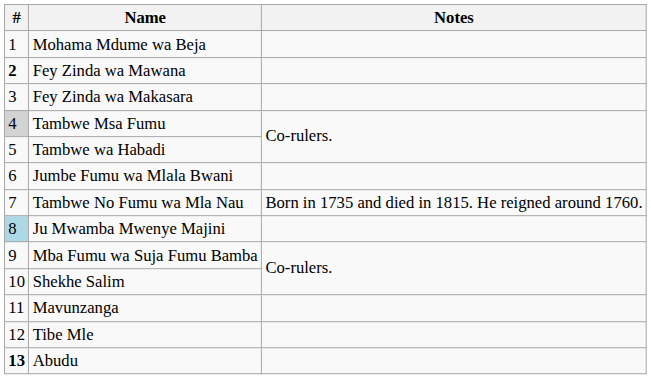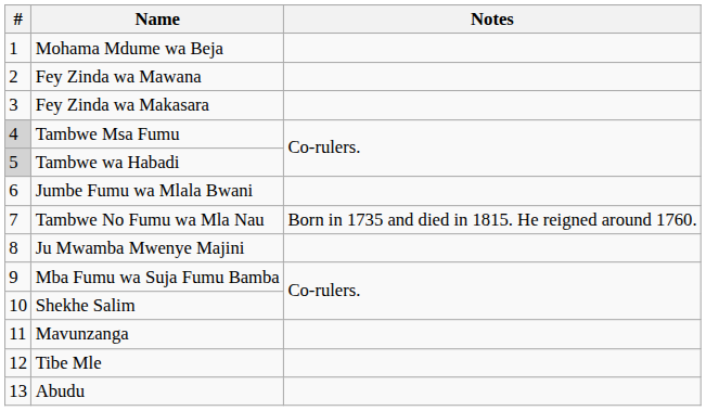Fey Zinda wa Mawana | #: bold -> normal
Tambwe wa Habadi | #: no background -> lightgrey background
Ju Mwamba Mwenye Majini | #: lightblue background -> no background
Abudu | #: bold -> normal
